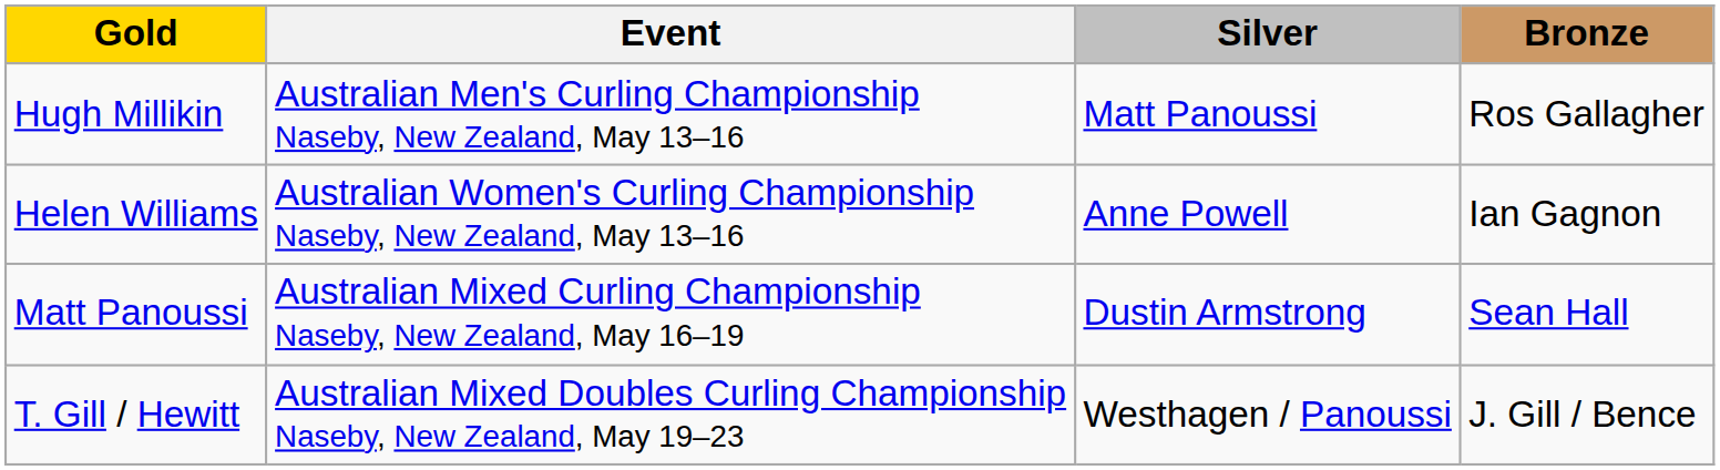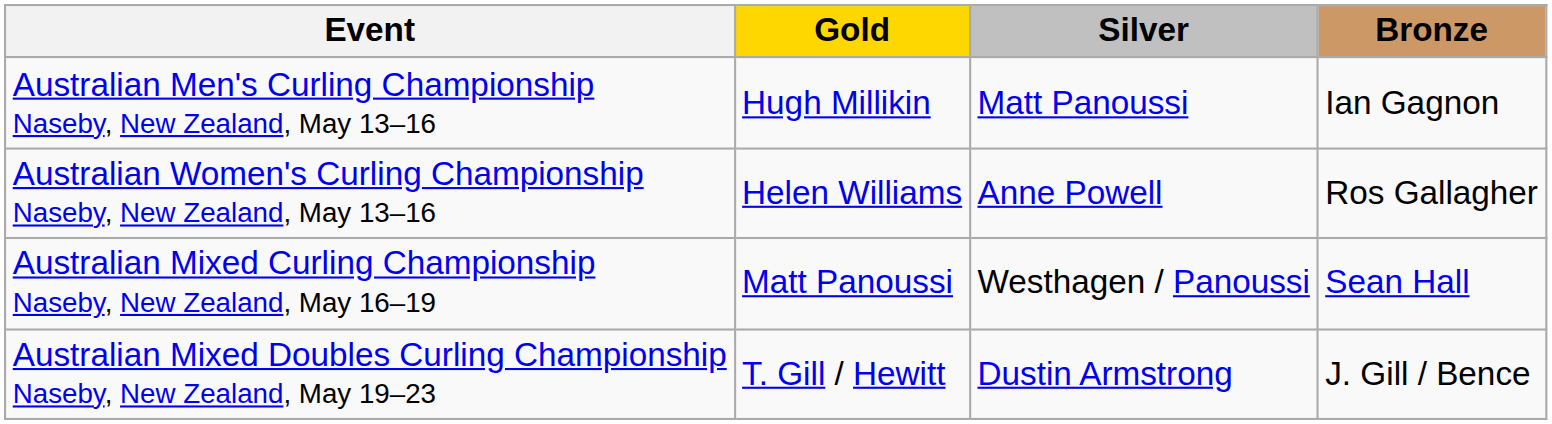columns swapped: Event <-> Gold
row 2 | Bronze: Ros Gallagher -> Ian Gagnon
row 3 | Bronze: Ian Gagnon -> Ros Gallagher
row 4 | Silver: Dustin Armstrong -> Westhagen / Panoussi
row 5 | Silver: Westhagen / Panoussi -> Dustin Armstrong
